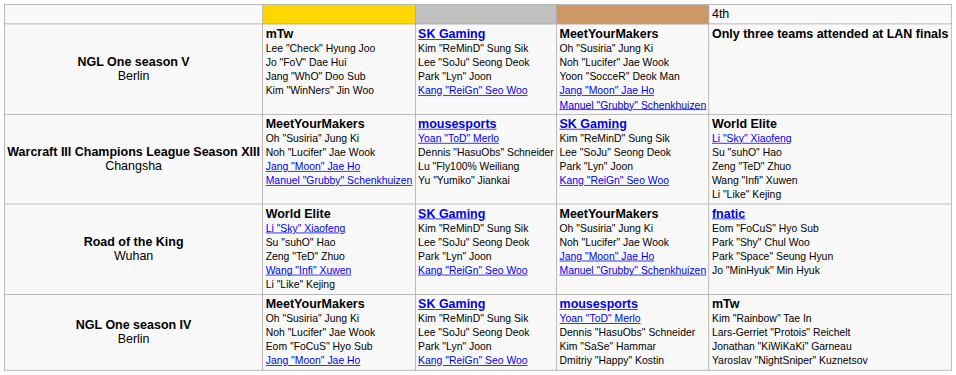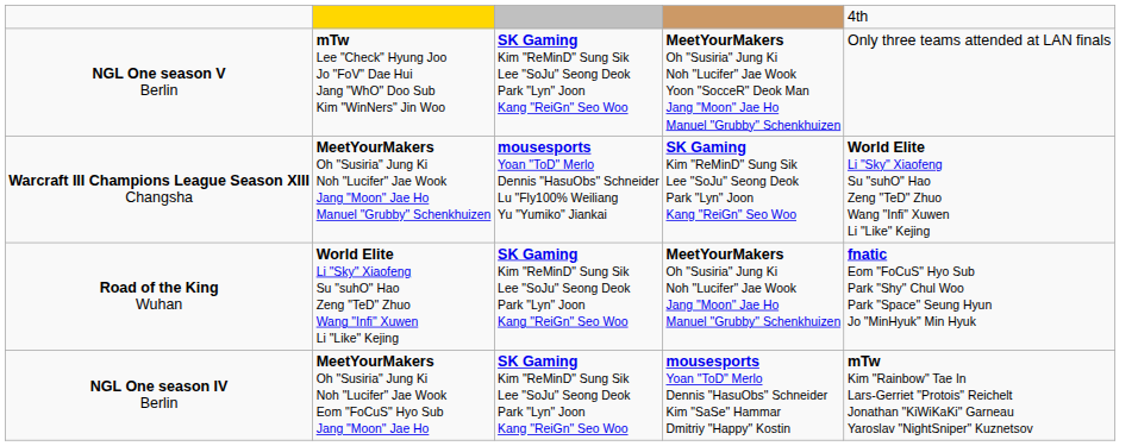NGL One season V Berlin | column 5: bold -> normal
